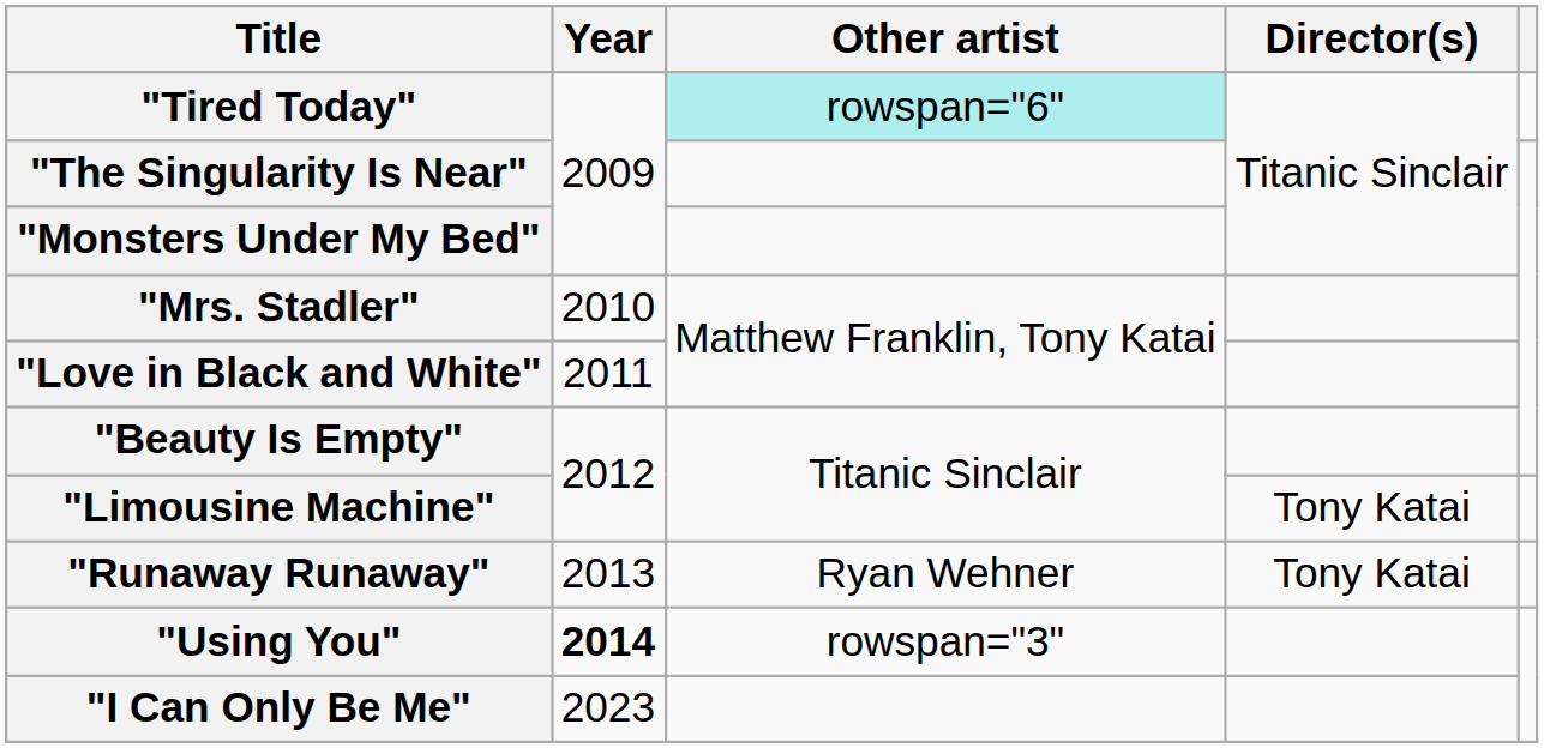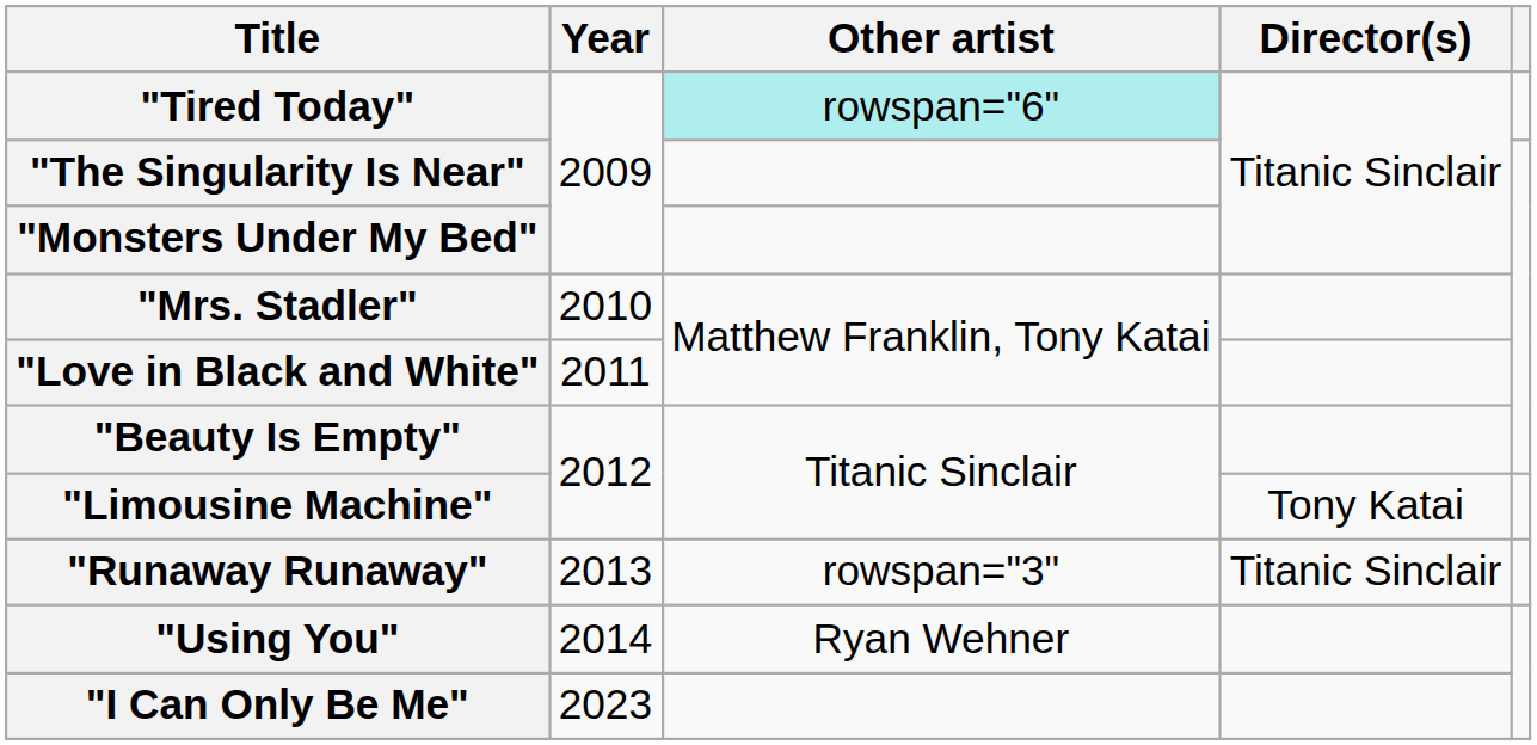"Runaway Runaway" | Other artist: Ryan Wehner -> rowspan="3"
"Runaway Runaway" | Director(s): Tony Katai -> Titanic Sinclair
"Using You" | Year: bold -> normal
"Using You" | Other artist: rowspan="3" -> Ryan Wehner
